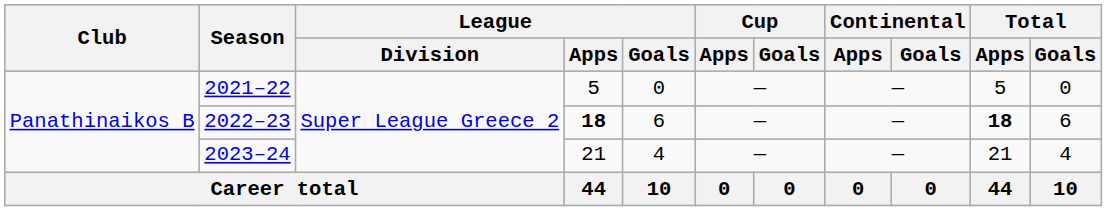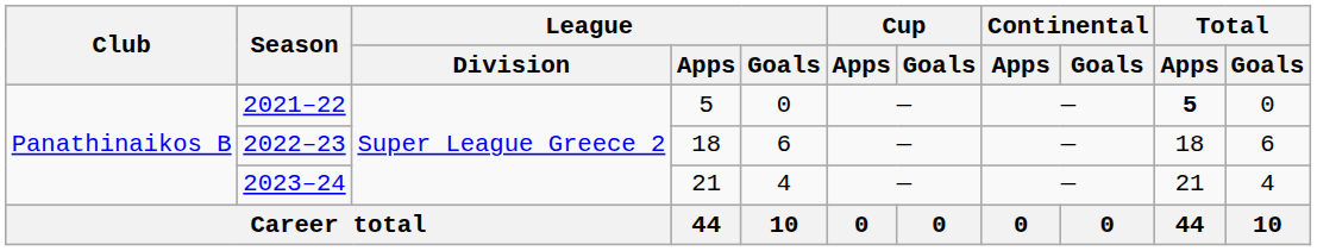2021–22 | Total / Apps: normal -> bold
2022–23 | League / Apps: bold -> normal
2022–23 | Total / Apps: bold -> normal
